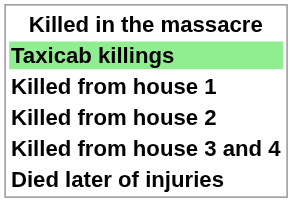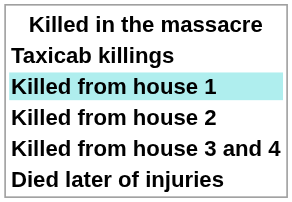row 2 | column 1: lightgreen background -> no background
row 3 | column 1: no background -> paleturquoise background
